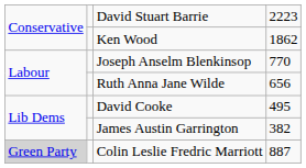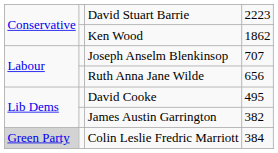Joseph Anselm Blenkinsop | column 4: 770 -> 707
Colin Leslie Fredric Marriott | column 4: 887 -> 384
